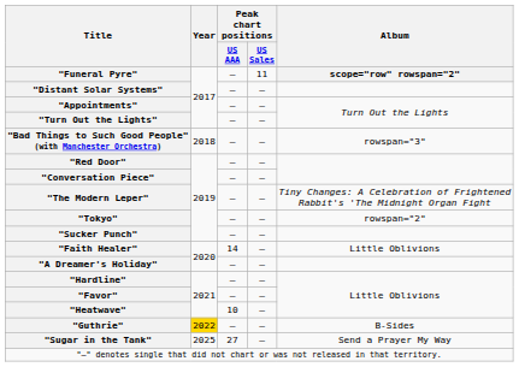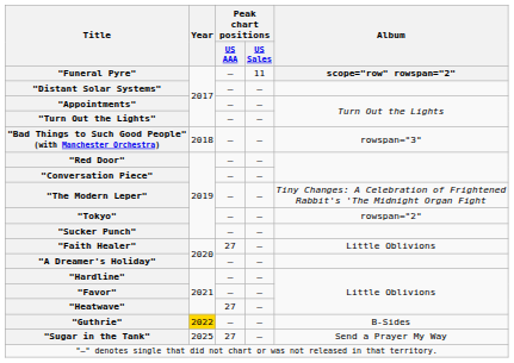"Faith Healer" | Peak chart positions / US AAA: 14 -> 27
"Heatwave" | Peak chart positions / US AAA: 10 -> 27
